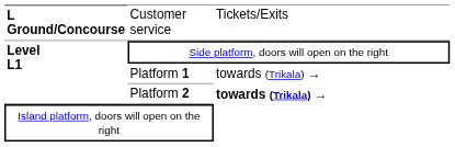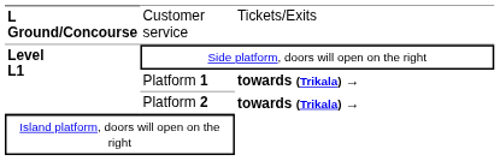Platform 1 | column 3: normal -> bold
